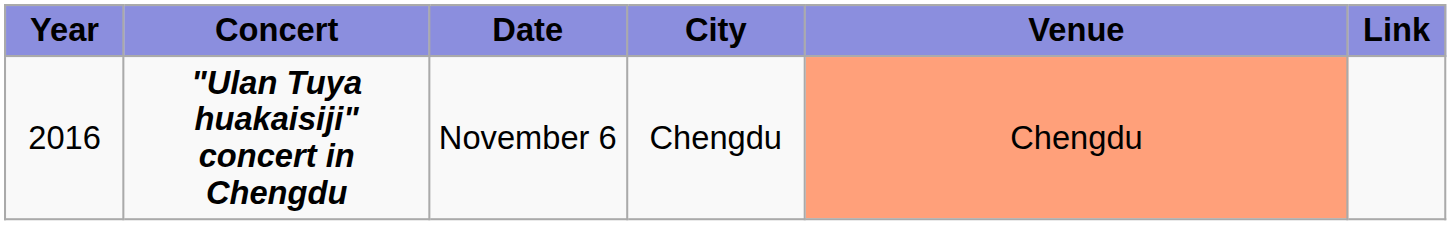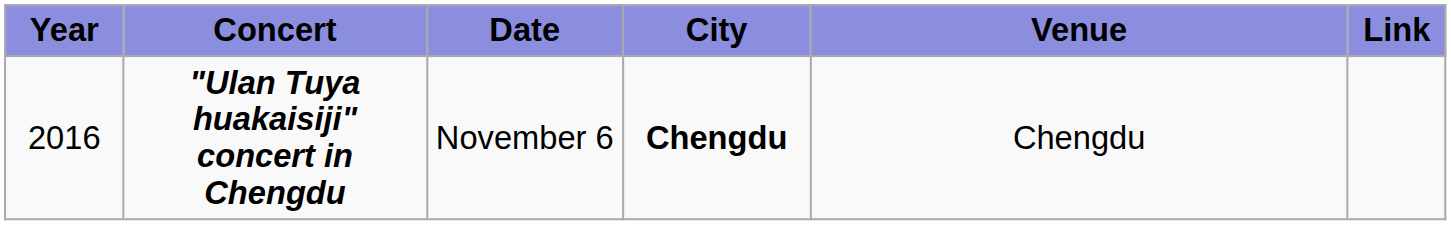"Ulan Tuya huakaisiji" concert in Chengdu | City: normal -> bold
"Ulan Tuya huakaisiji" concert in Chengdu | Venue: lightsalmon background -> no background
